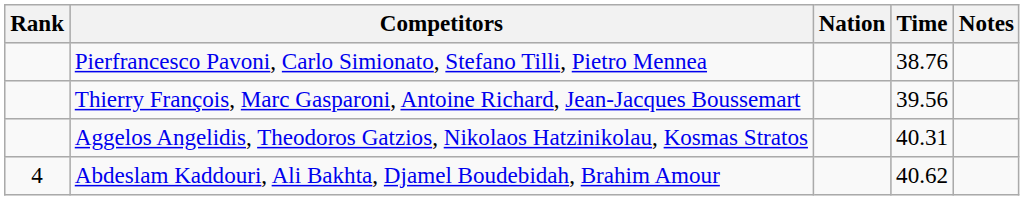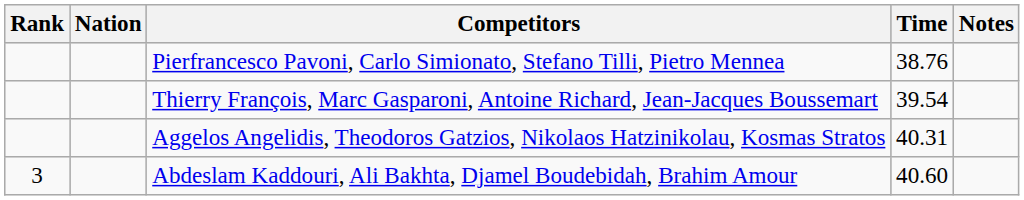columns swapped: Nation <-> Competitors
row 3 | Time: 39.56 -> 39.54
row 5 | Rank: 4 -> 3
row 5 | Time: 40.62 -> 40.60
